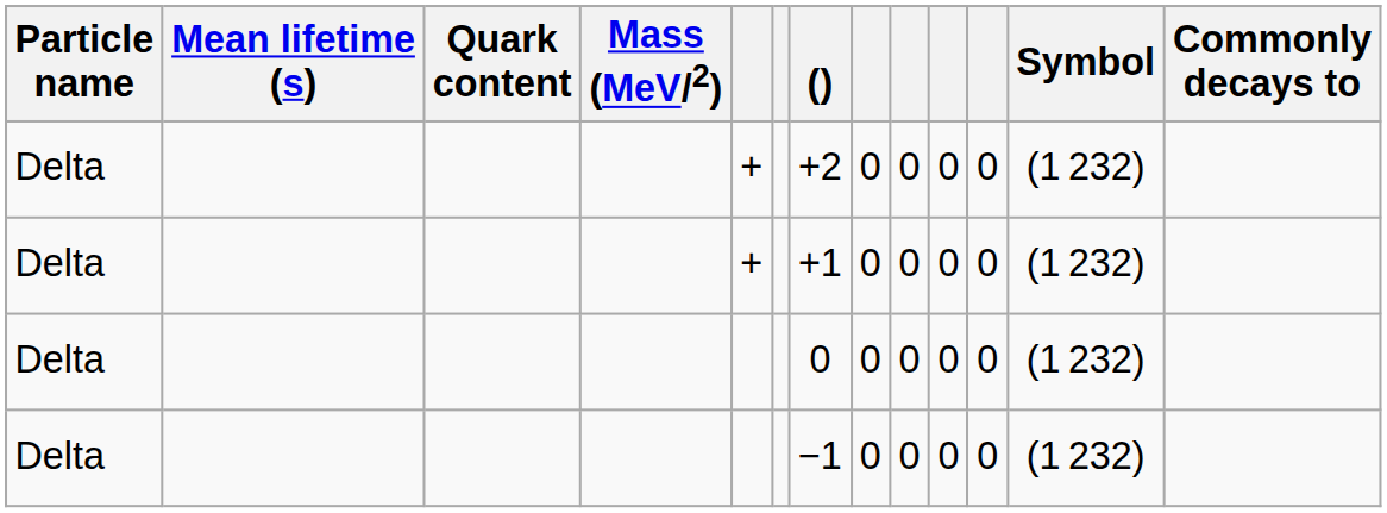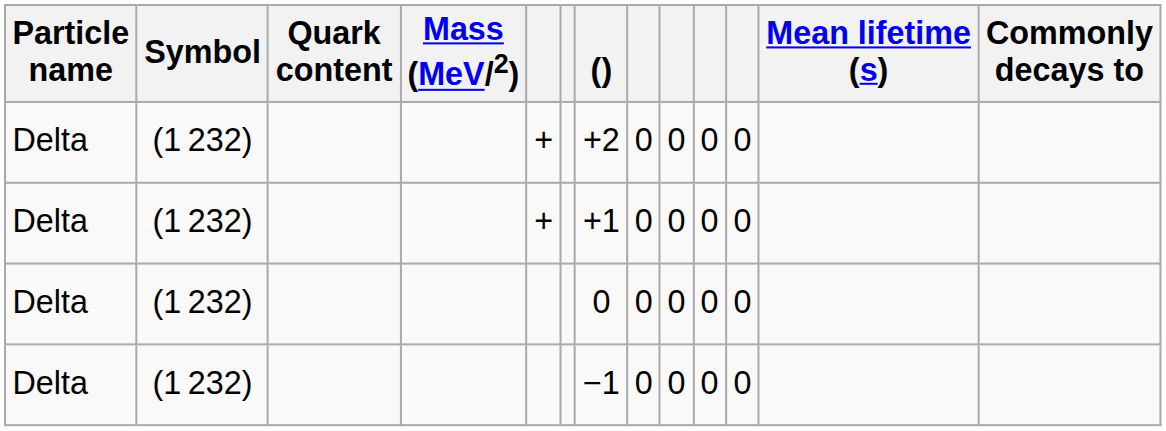columns swapped: Symbol <-> Mean lifetime (s)
